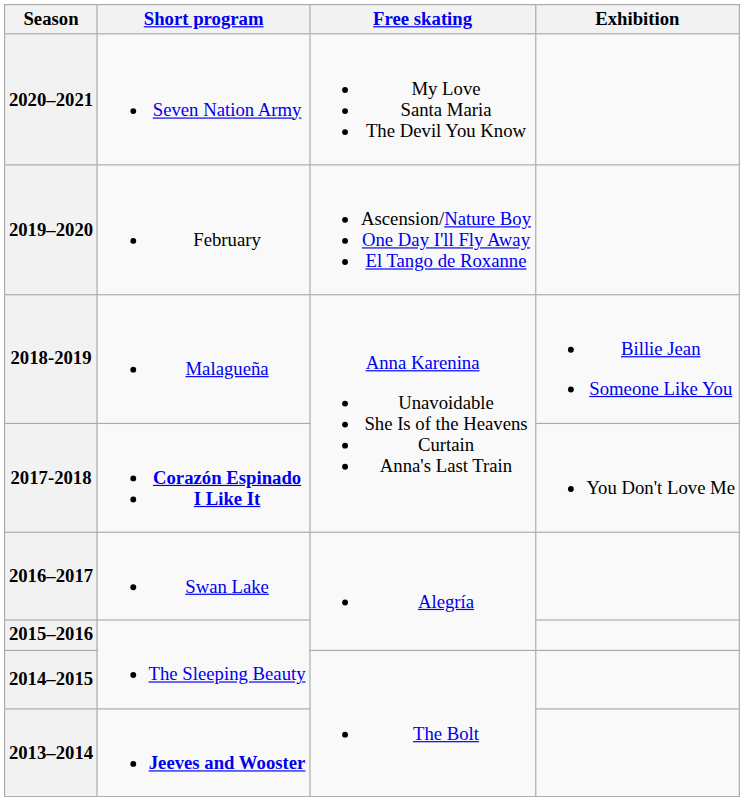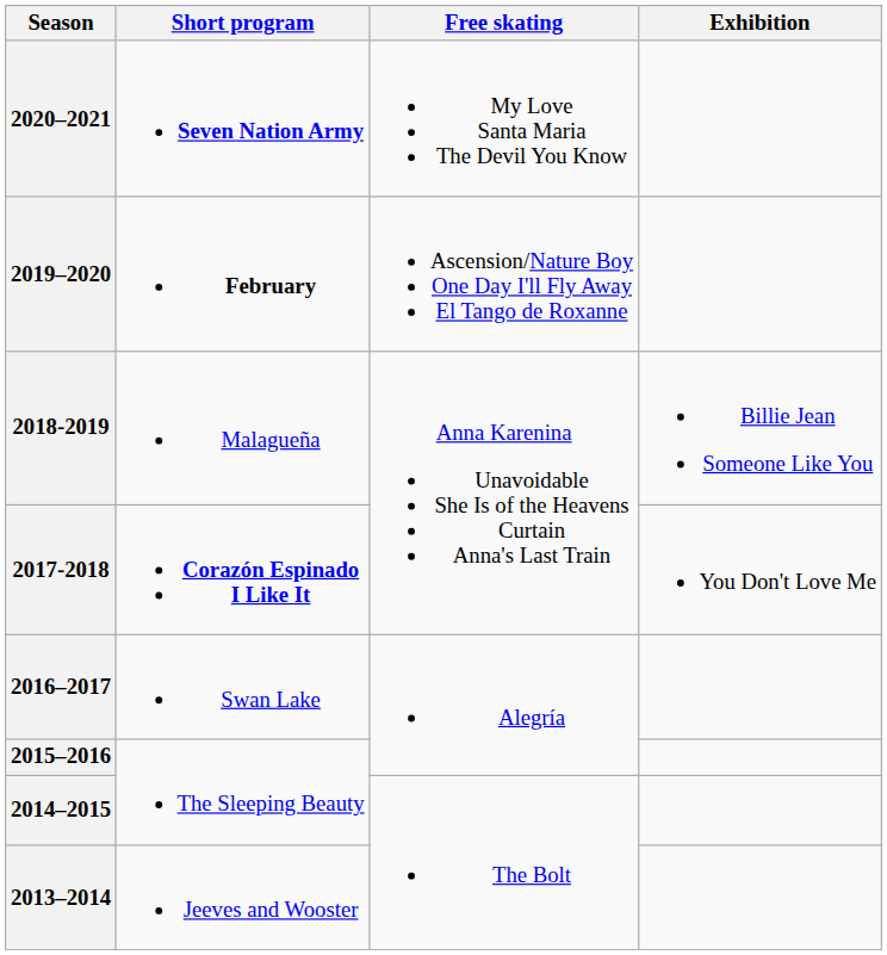2020–2021 | Short program: normal -> bold
2019–2020 | Short program: normal -> bold
2013–2014 | Short program: bold -> normal
